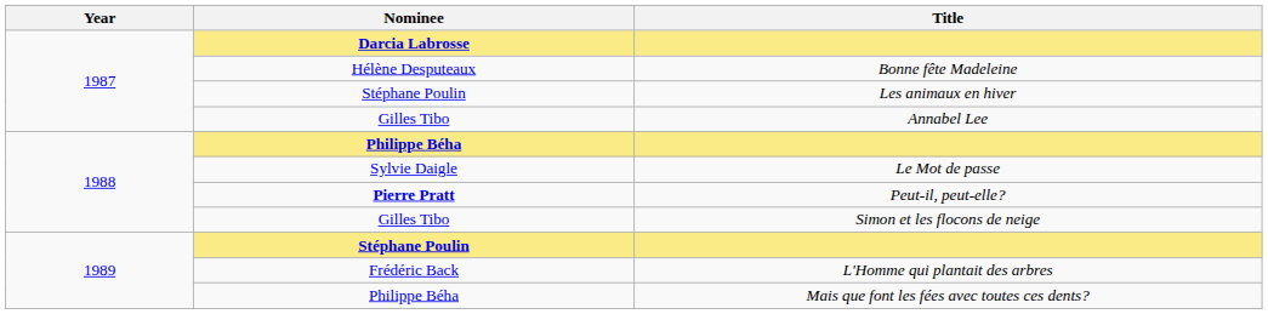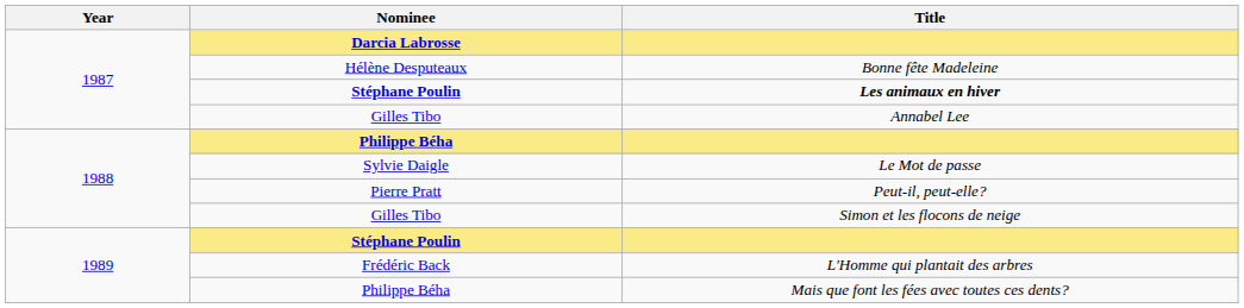Les animaux en hiver | Nominee: normal -> bold
Les animaux en hiver | Title: normal -> bold
Peut-il, peut-elle? | Nominee: bold -> normal
